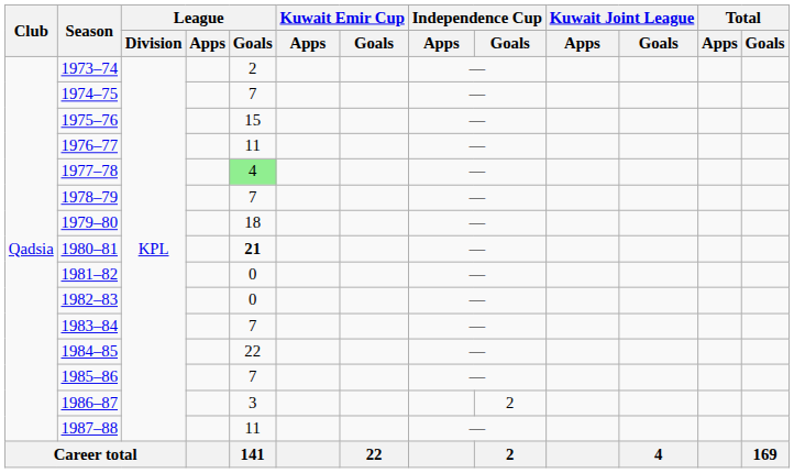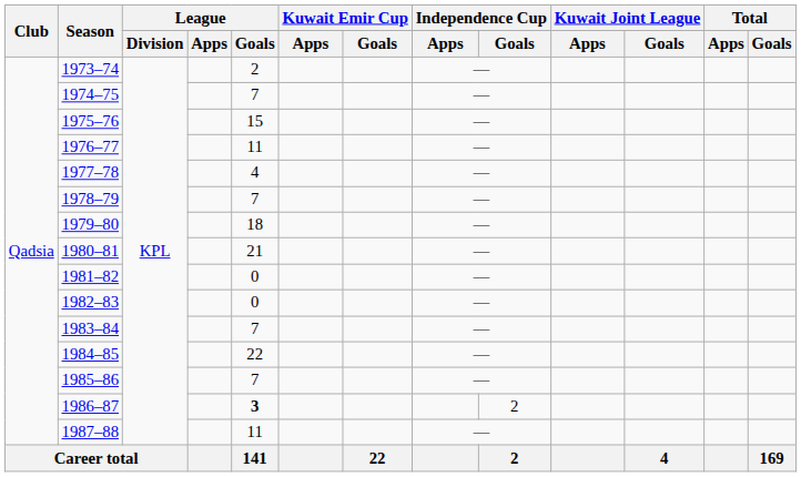1977–78 | League / Goals: lightgreen background -> no background
1980–81 | League / Goals: bold -> normal
1986–87 | League / Goals: normal -> bold
